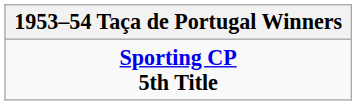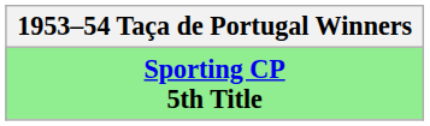row 2 | column 1: no background -> lightgreen background
